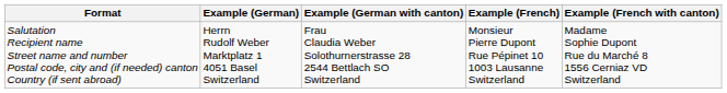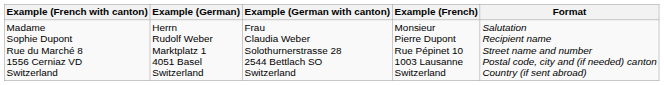columns swapped: Format <-> Example (French with canton)
